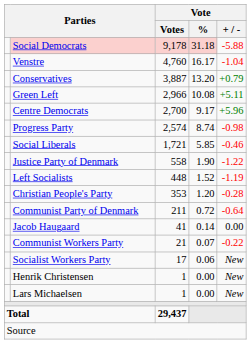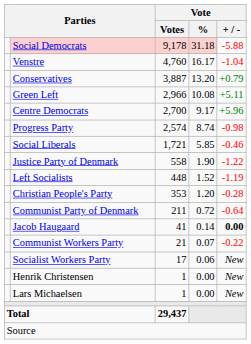Jacob Haugaard | Vote / + / -: normal -> bold
